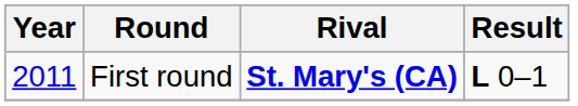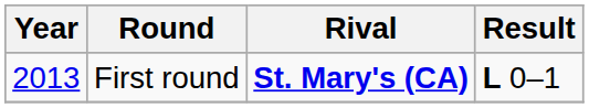First round | Year: 2011 -> 2013
